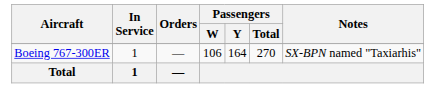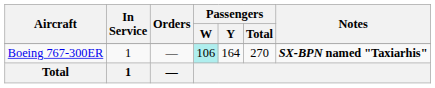Boeing 767-300ER | Passengers / W: no background -> paleturquoise background
Boeing 767-300ER | Notes: normal -> bold
